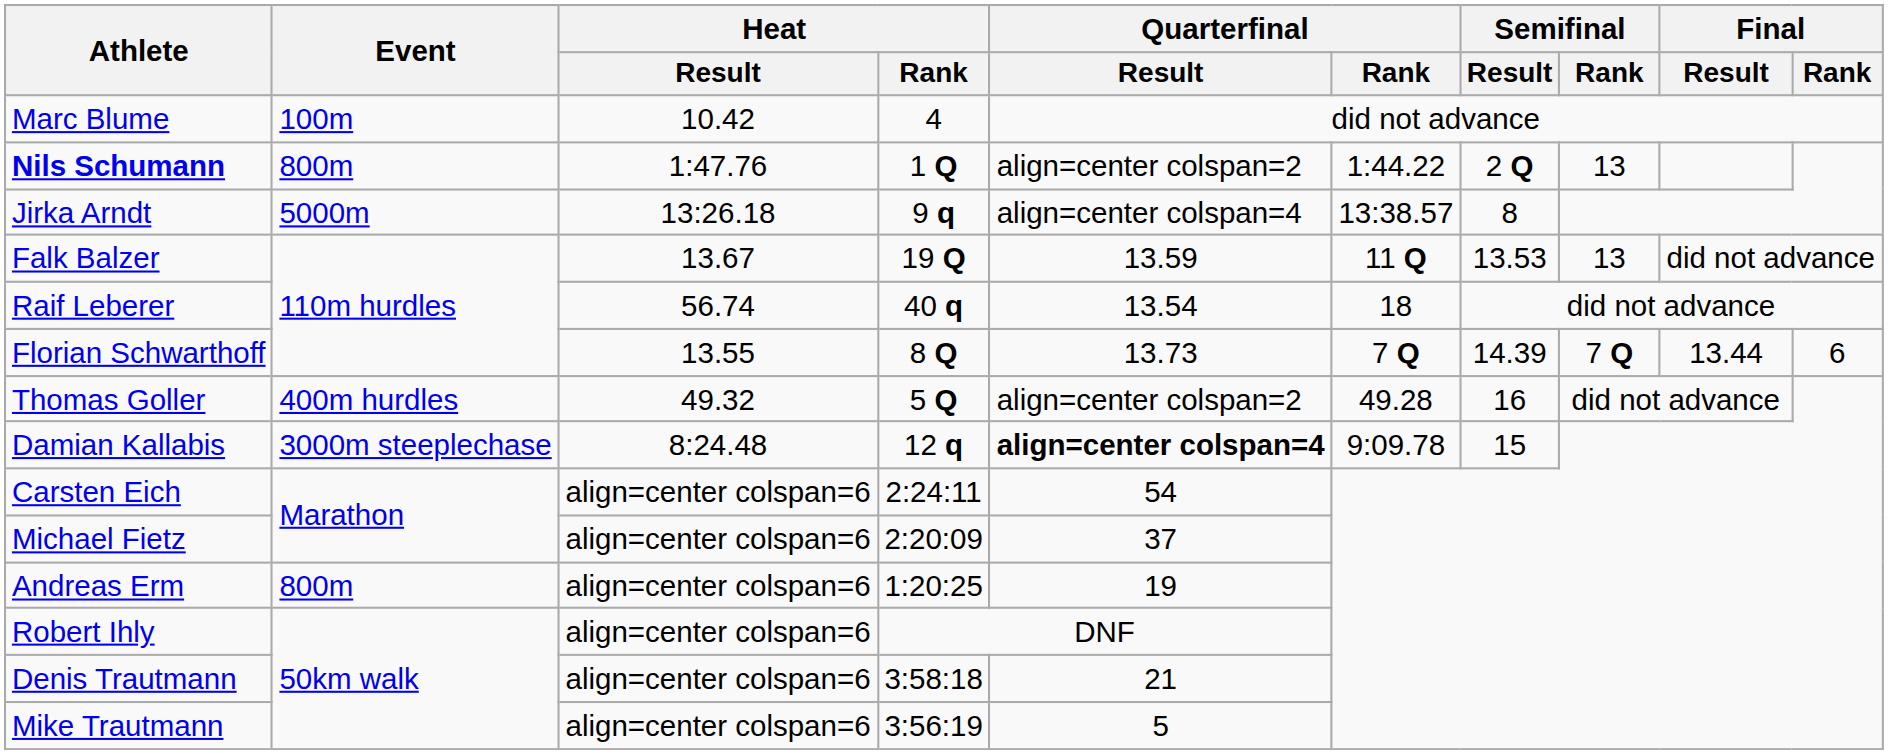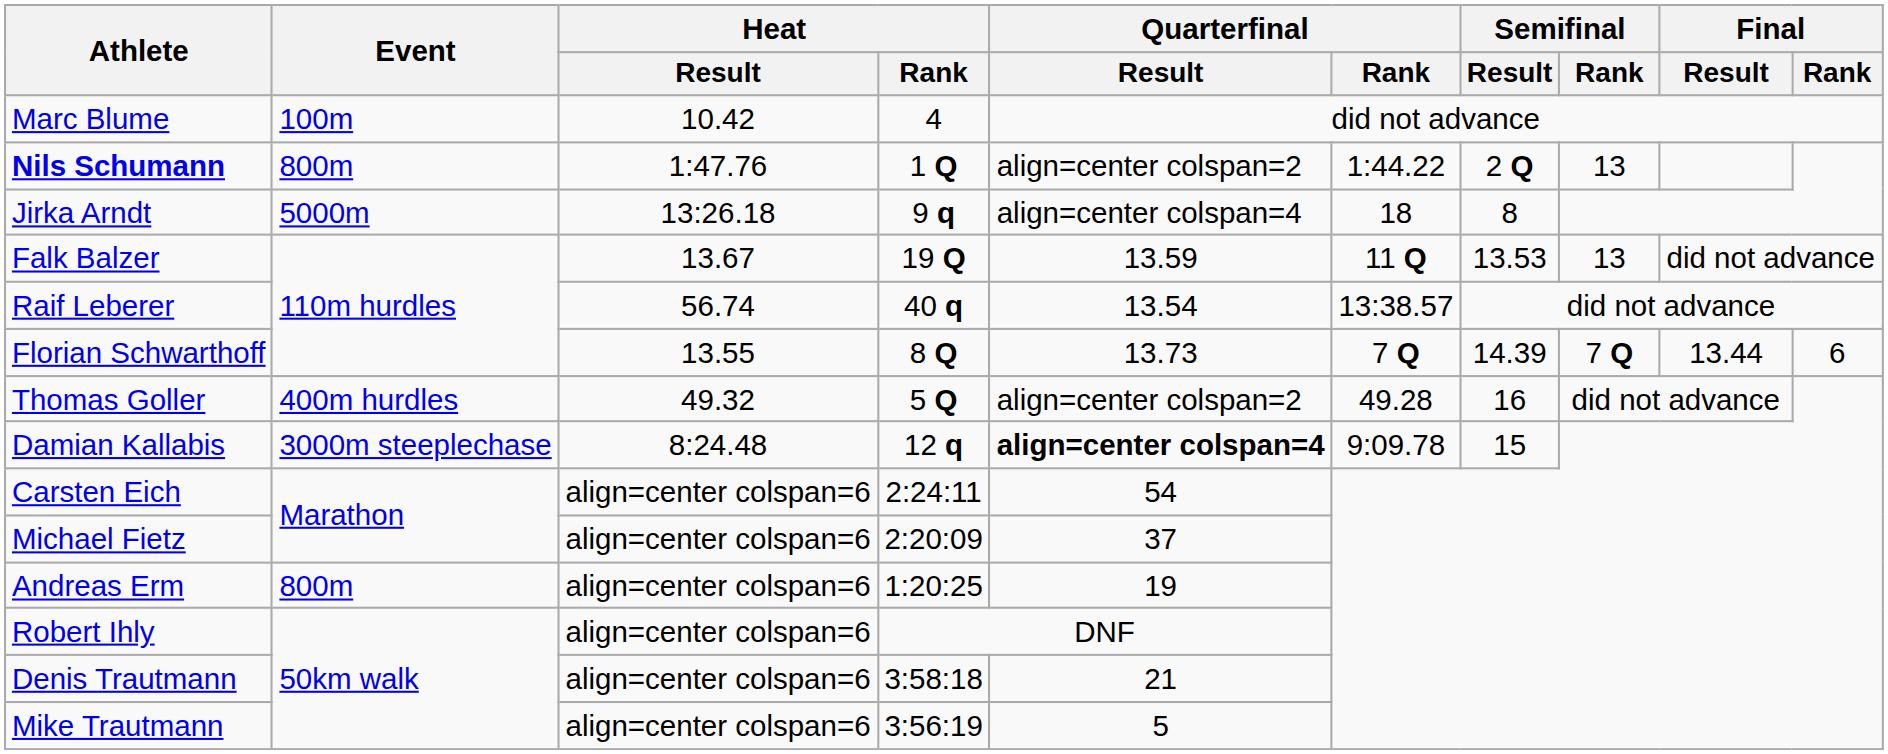Jirka Arndt | Quarterfinal / Rank: 13:38.57 -> 18
Raif Leberer | Quarterfinal / Rank: 18 -> 13:38.57
